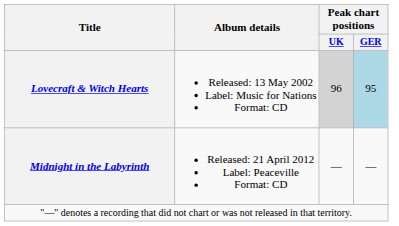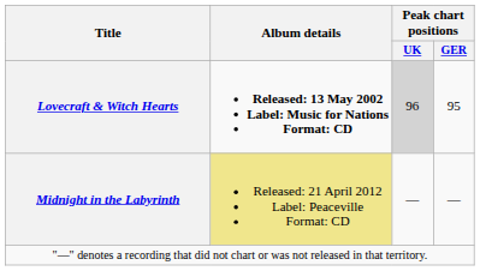Lovecraft & Witch Hearts | Album details: normal -> bold
Lovecraft & Witch Hearts | Peak chart positions / GER: lightblue background -> no background
Midnight in the Labyrinth | Album details: no background -> khaki background
